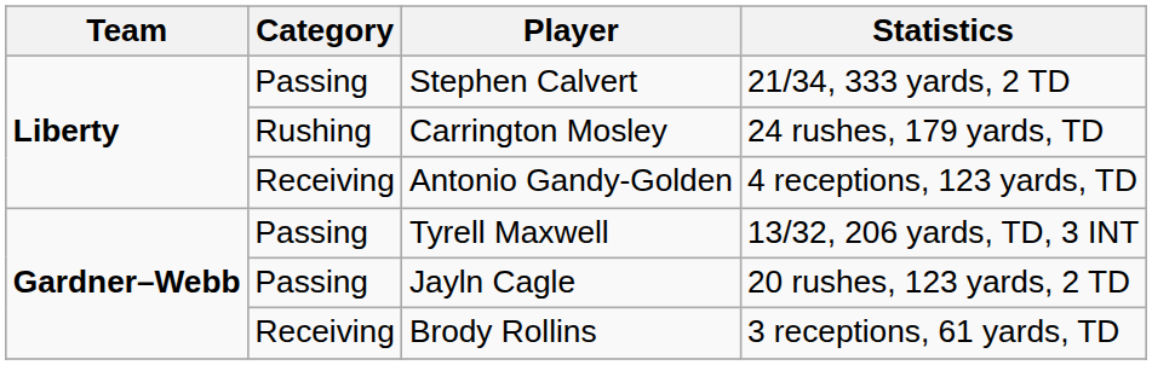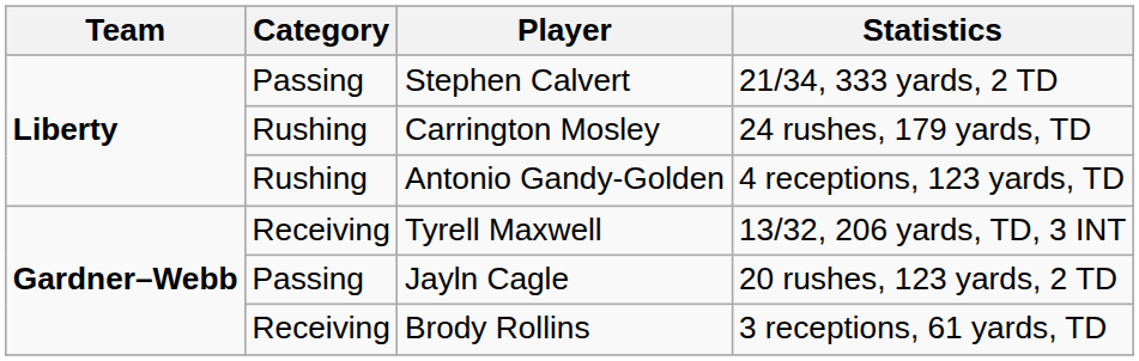Antonio Gandy-Golden | Category: Receiving -> Rushing
Tyrell Maxwell | Category: Passing -> Receiving
